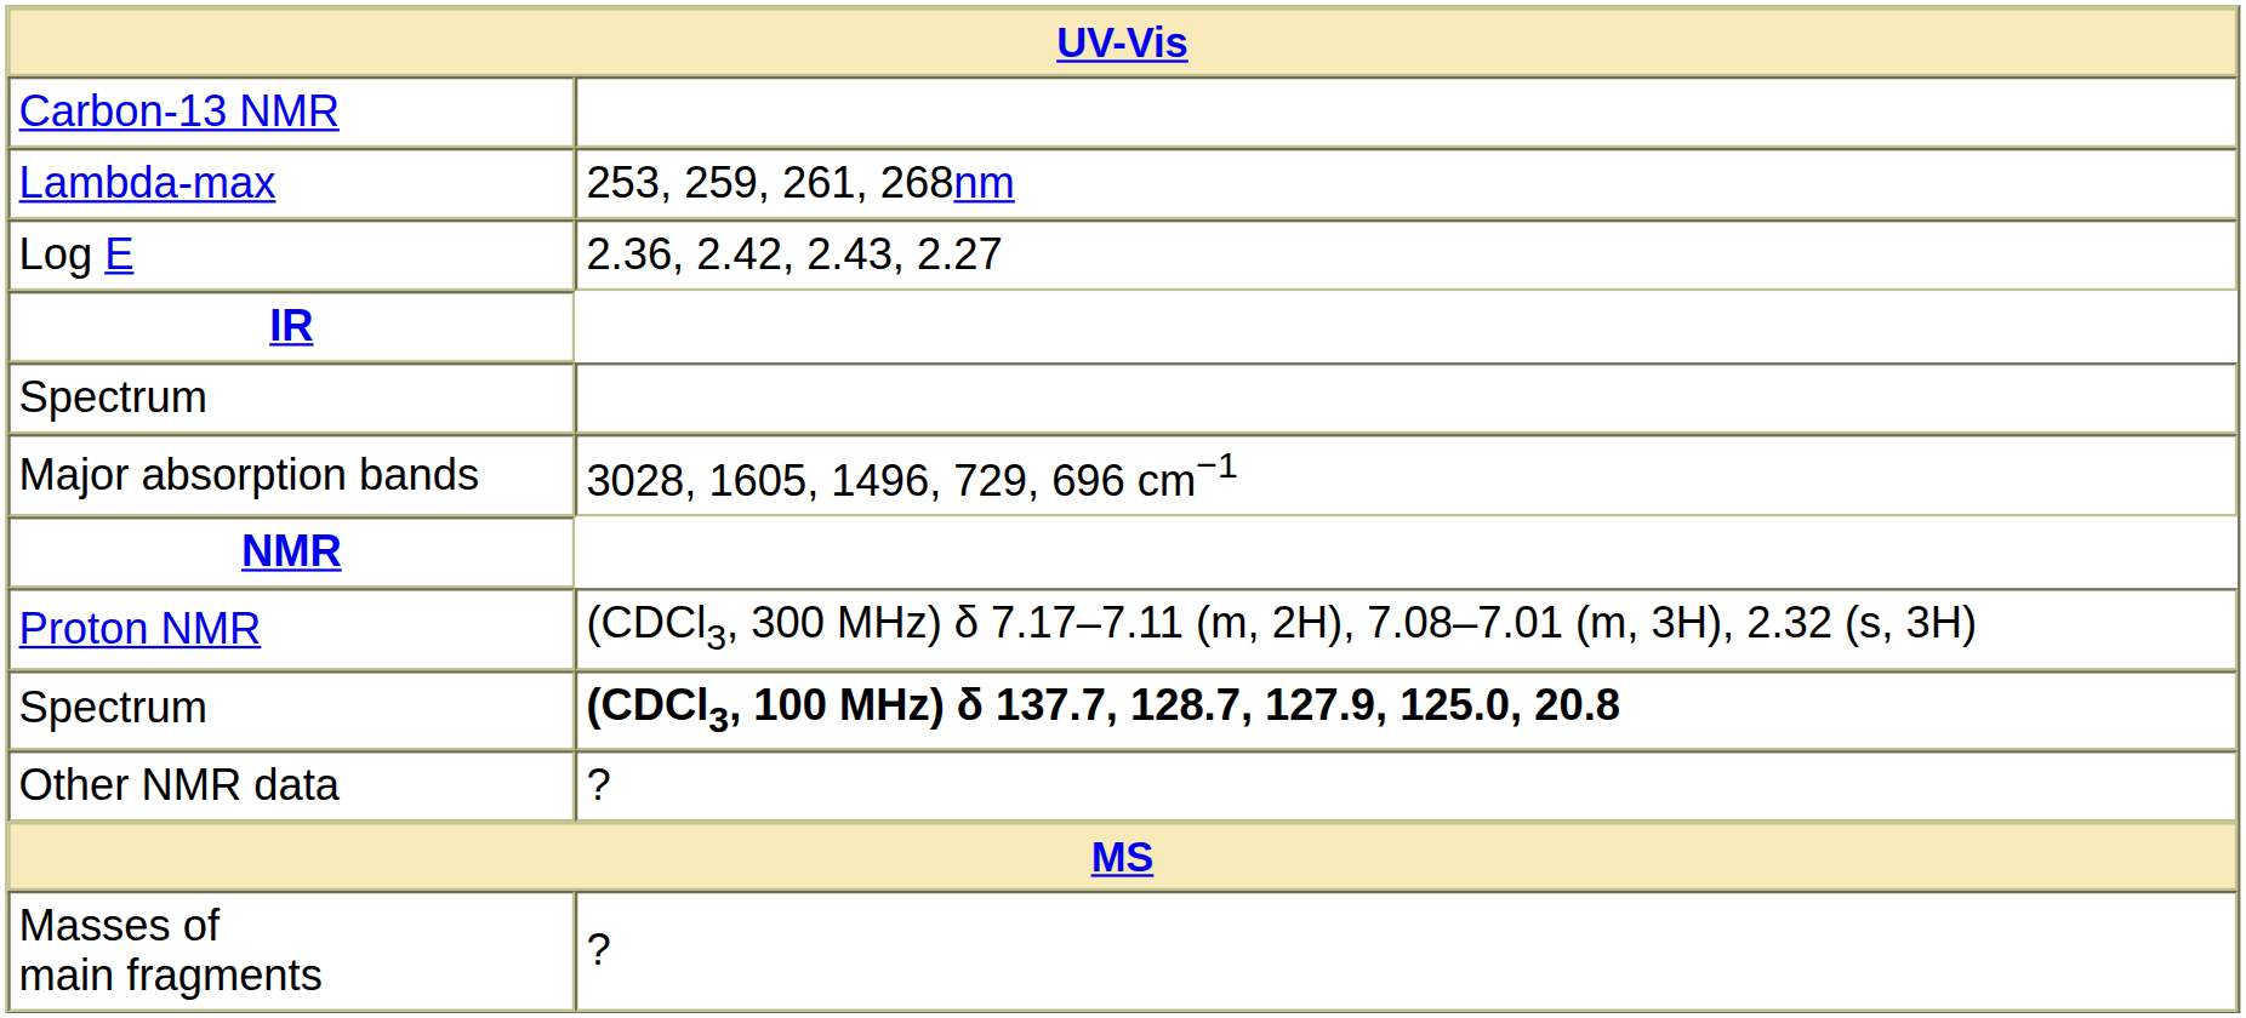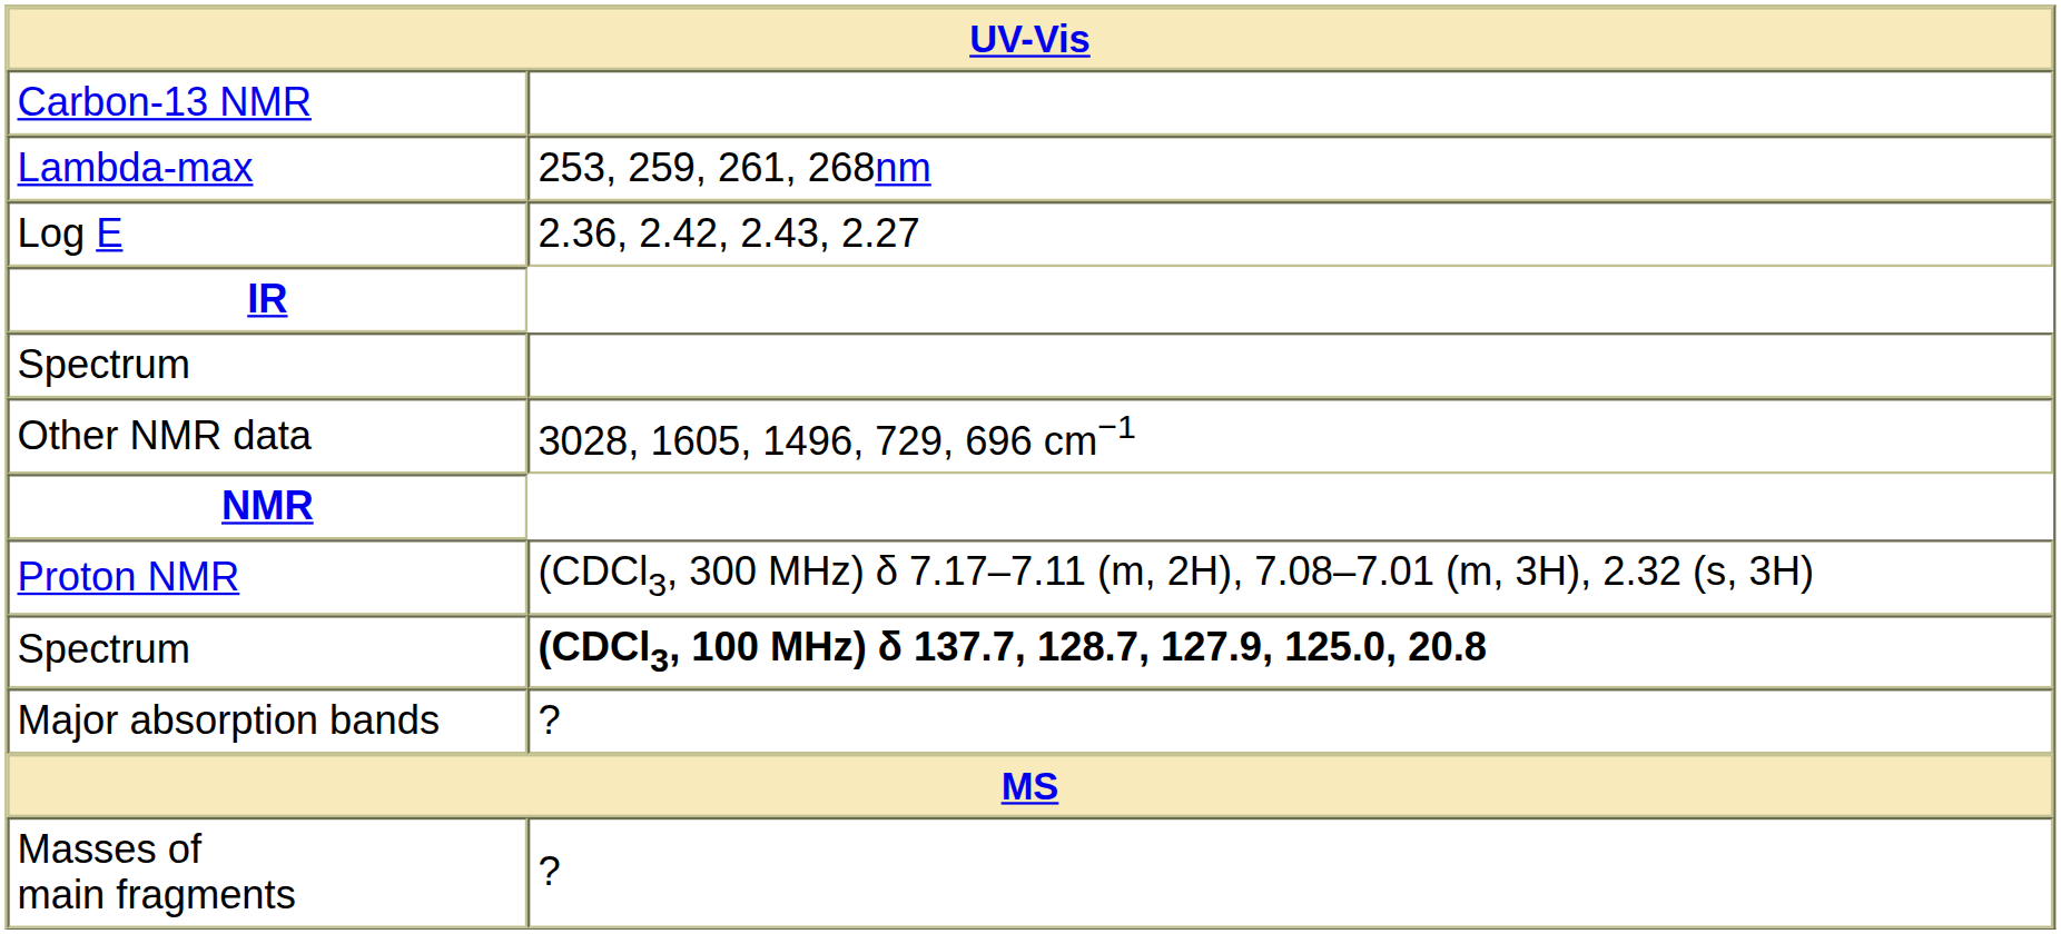row 7 | column 1: Major absorption bands -> Other NMR data
row 11 | column 1: Other NMR data -> Major absorption bands
